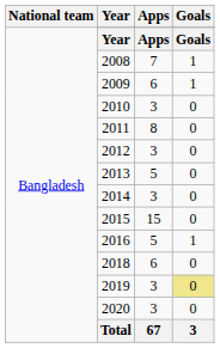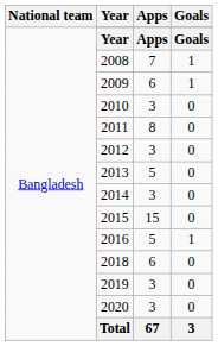2019 | Goals: khaki background -> no background
